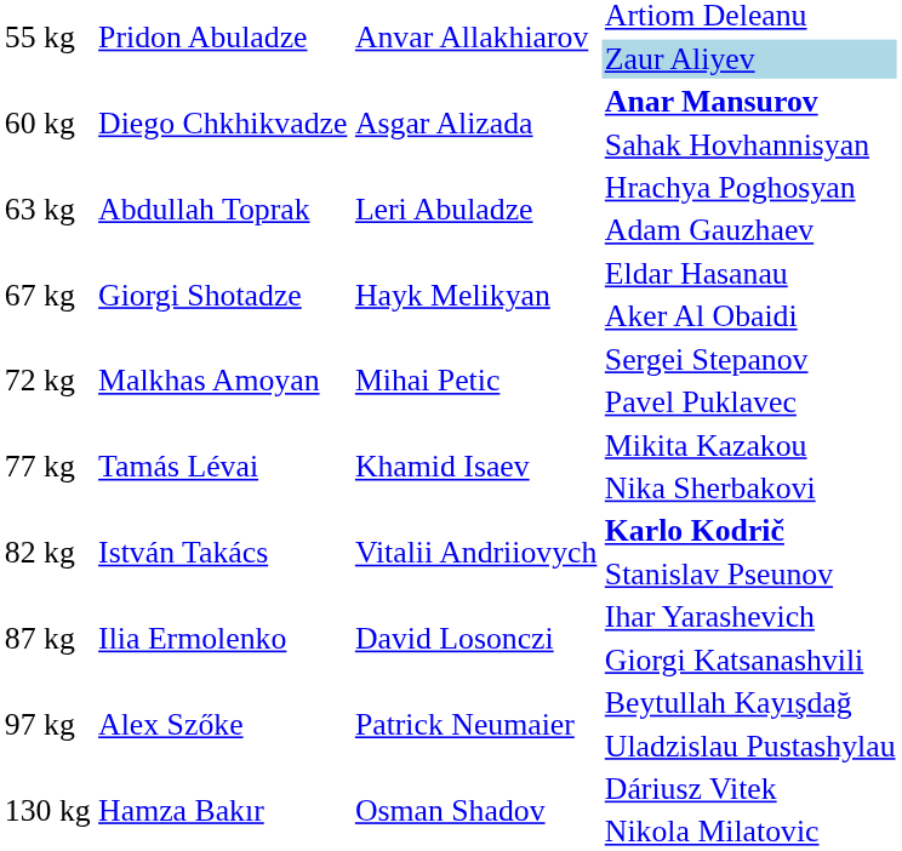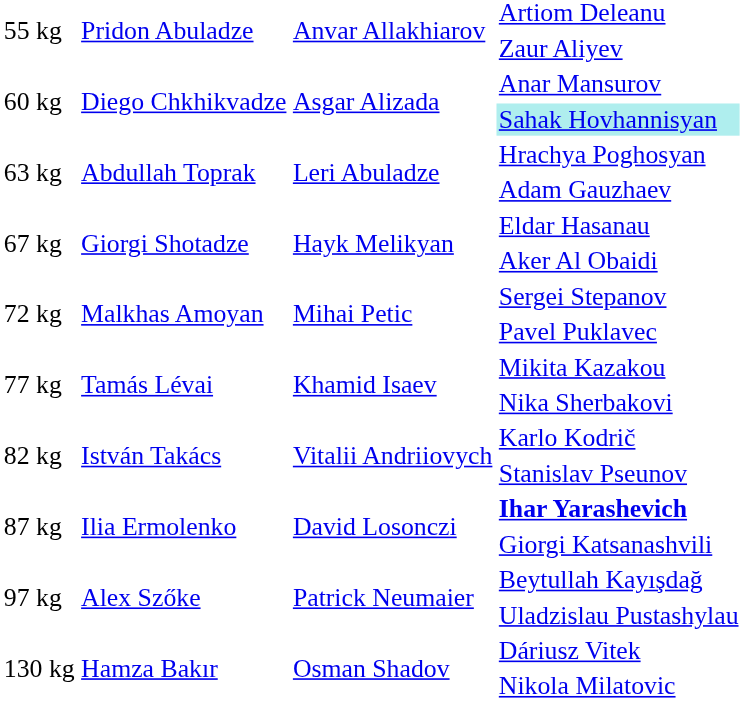Zaur Aliyev | column 4: lightblue background -> no background
Anar Mansurov | column 4: bold -> normal
Sahak Hovhannisyan | column 4: no background -> paleturquoise background
Karlo Kodrič | column 4: bold -> normal
Ihar Yarashevich | column 4: normal -> bold
